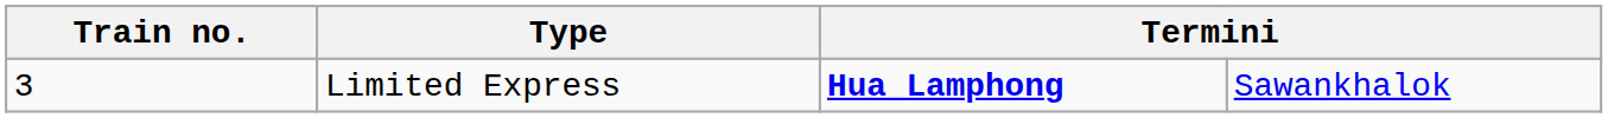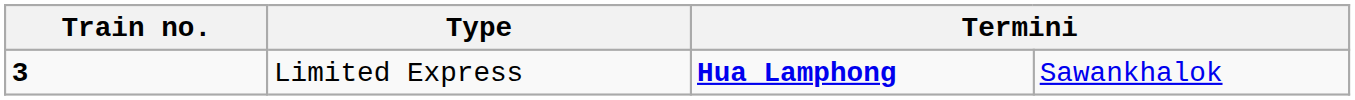Limited Express | Train no.: normal -> bold
